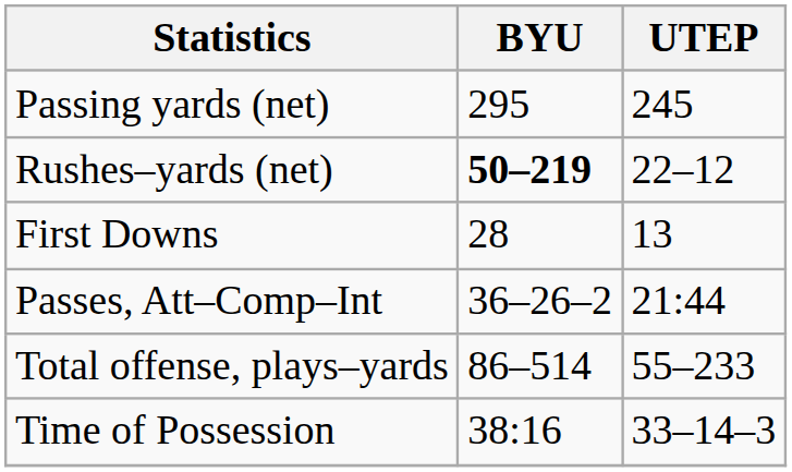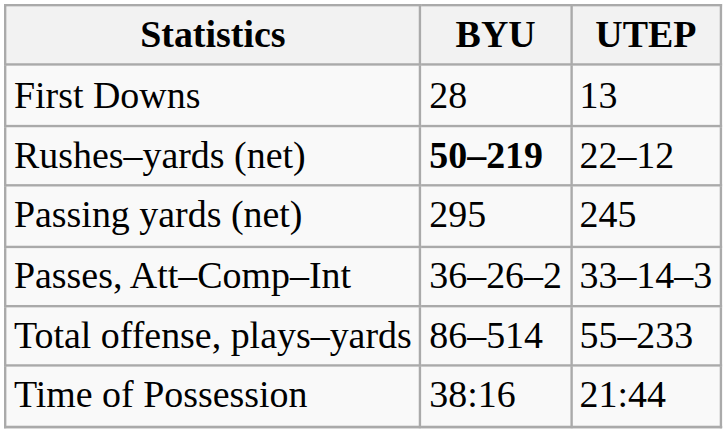rows swapped: First Downs <-> Passing yards (net)
Passes, Att–Comp–Int | UTEP: 21:44 -> 33–14–3
Time of Possession | UTEP: 33–14–3 -> 21:44
